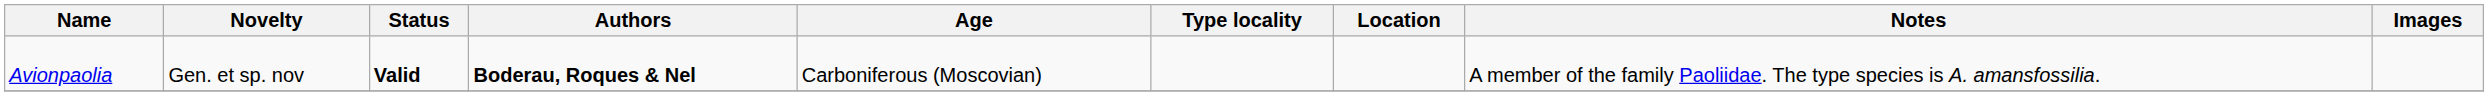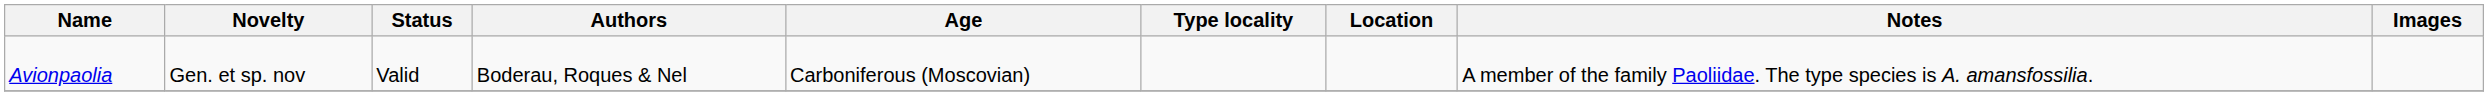Avionpaolia | Status: bold -> normal
Avionpaolia | Authors: bold -> normal
